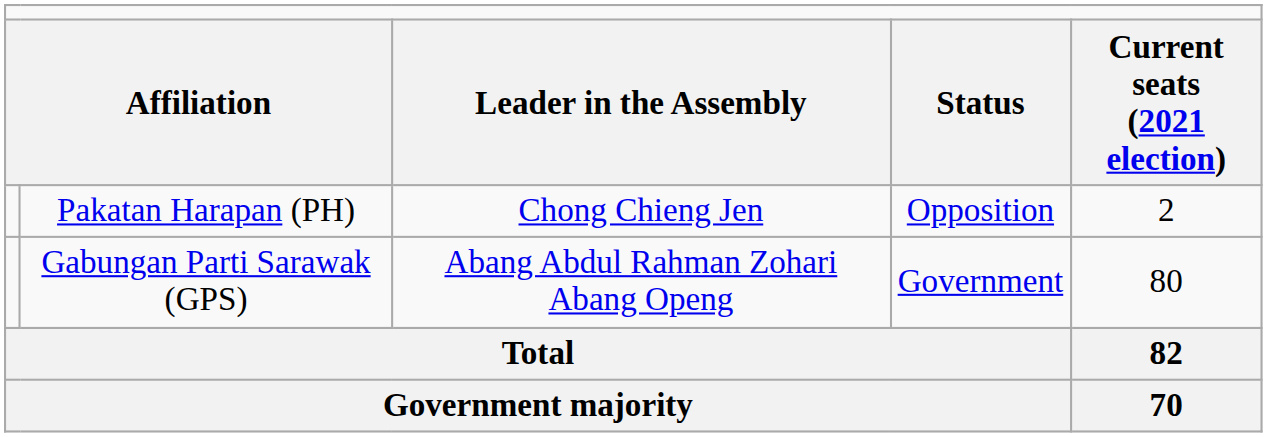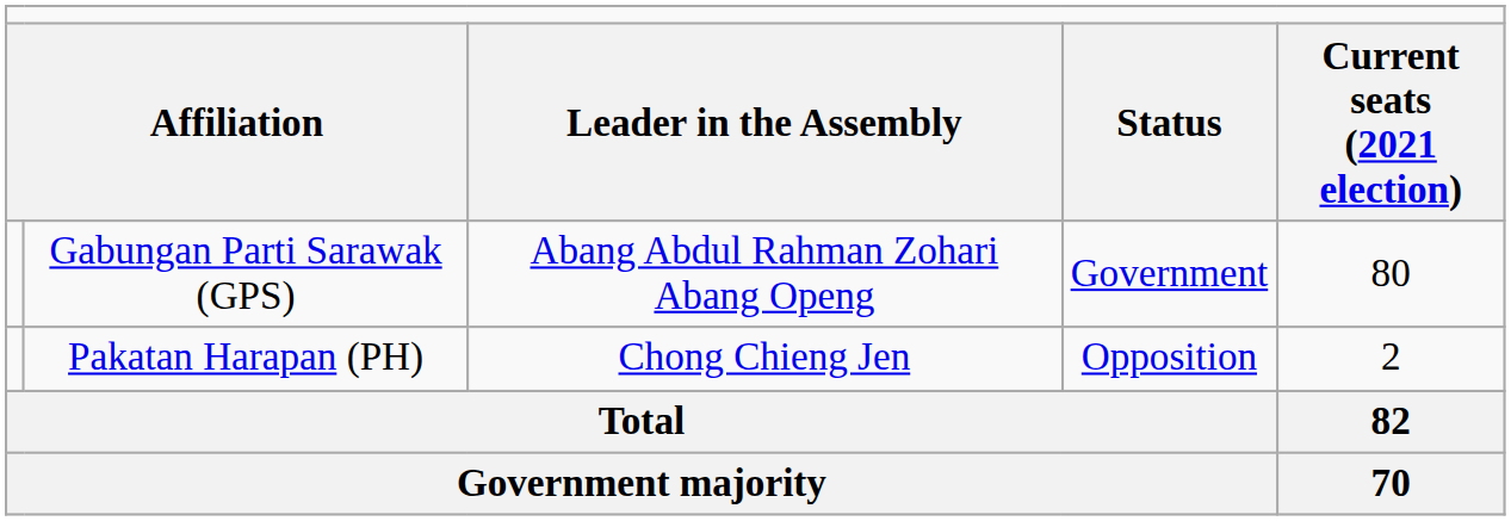rows swapped: Gabungan Parti Sarawak (GPS) <-> Pakatan Harapan (PH)
